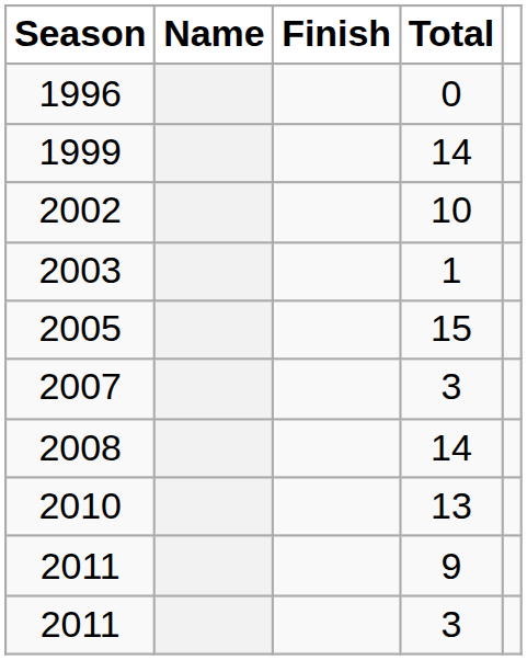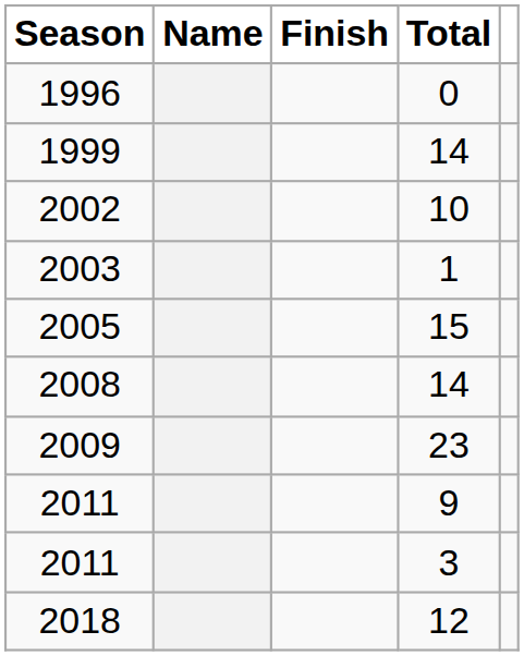- row: 2007 | 3
+ row: 2009 | 23
- row: 2010 | 13
+ row: 2018 | 12
